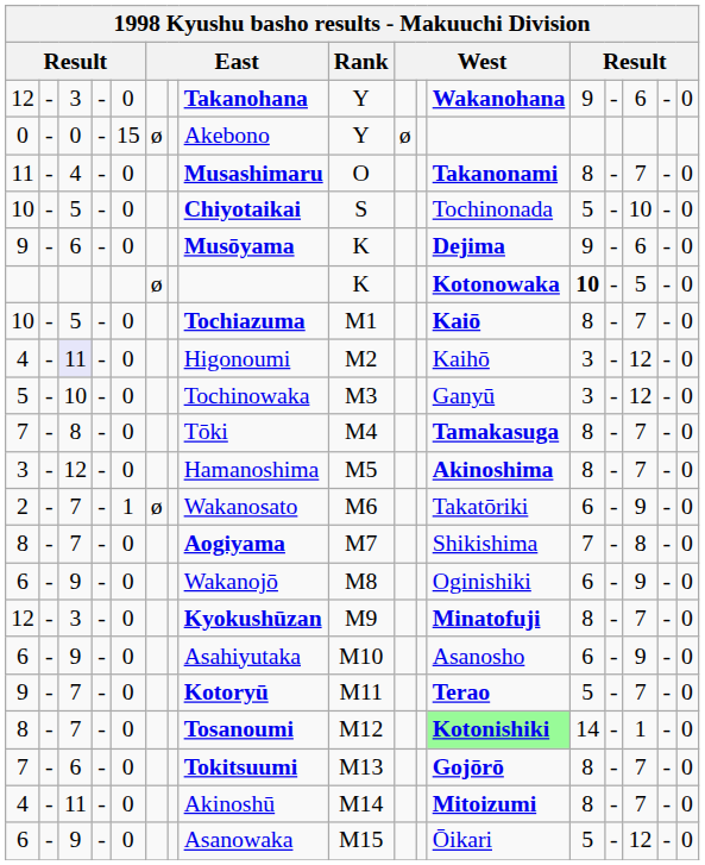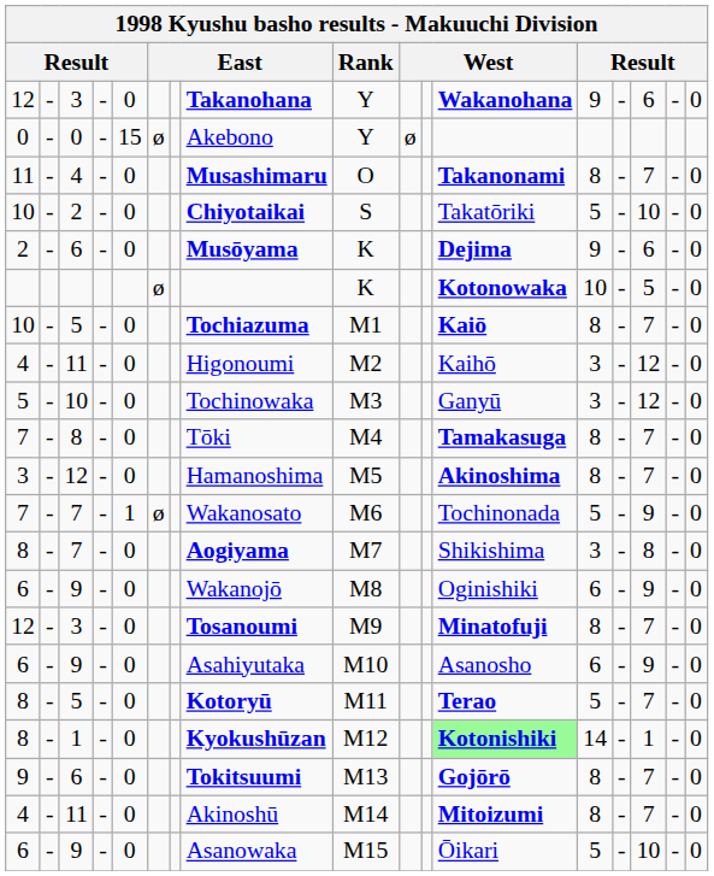row 6 | column 3: 5 -> 2
row 6 | column 12: Tochinonada -> Takatōriki
row 7 | column 1: 9 -> 2
row 8 | column 13: bold -> normal
row 10 | column 3: lavender background -> no background
row 14 | column 1: 2 -> 7
row 14 | column 12: Takatōriki -> Tochinonada
row 14 | column 13: 6 -> 5
row 15 | column 13: 7 -> 3
row 17 | column 8: Kyokushūzan -> Tosanoumi
row 19 | column 1: 9 -> 8
row 19 | column 3: 7 -> 5
row 20 | column 3: 7 -> 1
row 20 | column 8: Tosanoumi -> Kyokushūzan
row 21 | column 1: 7 -> 9
row 23 | column 15: 12 -> 10
